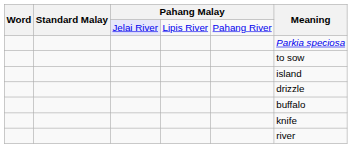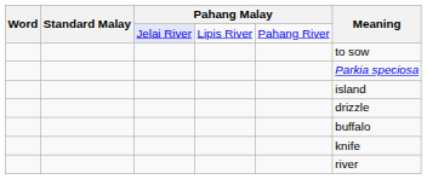row 3 | Meaning: Parkia speciosa -> to sow
row 4 | Meaning: to sow -> Parkia speciosa
